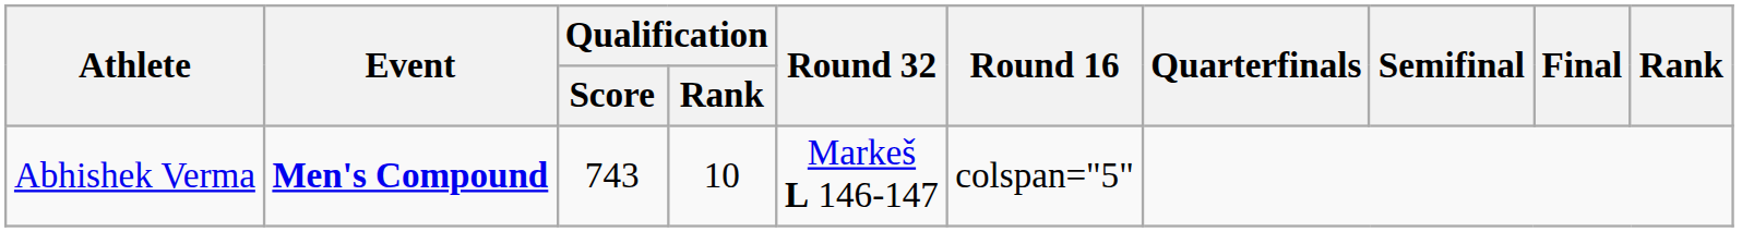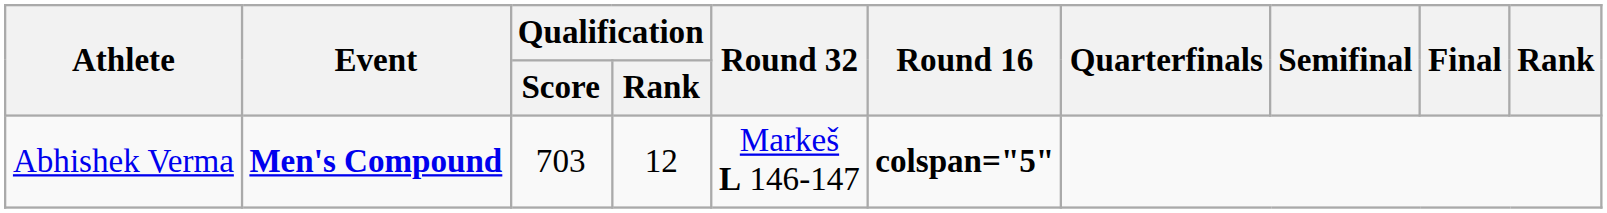Abhishek Verma | Qualification / Score: 743 -> 703
Abhishek Verma | Qualification / Rank: 10 -> 12
Abhishek Verma | Round 16: normal -> bold
